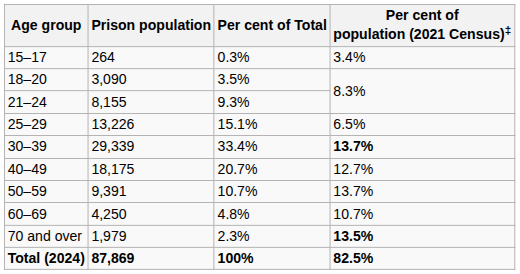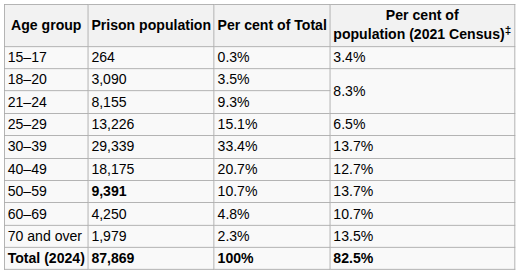30–39 | Per cent of population (2021 Census)‡: bold -> normal
50–59 | Prison population: normal -> bold
70 and over | Per cent of population (2021 Census)‡: bold -> normal
